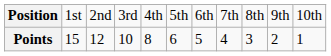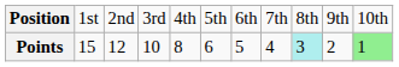Points | column 9: no background -> paleturquoise background
Points | column 11: no background -> lightgreen background
